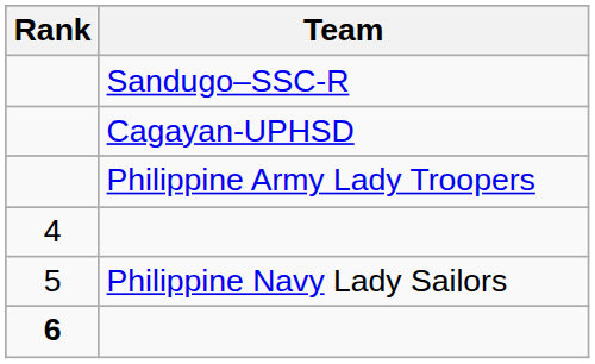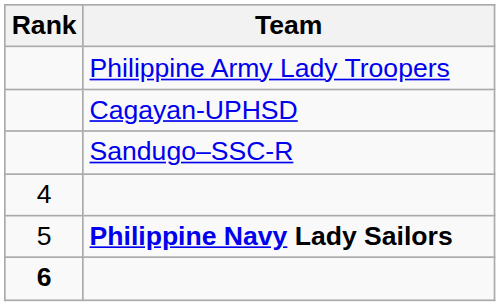row 2 | Team: Sandugo–SSC-R -> Philippine Army Lady Troopers
row 4 | Team: Philippine Army Lady Troopers -> Sandugo–SSC-R
row 6 | Team: normal -> bold
